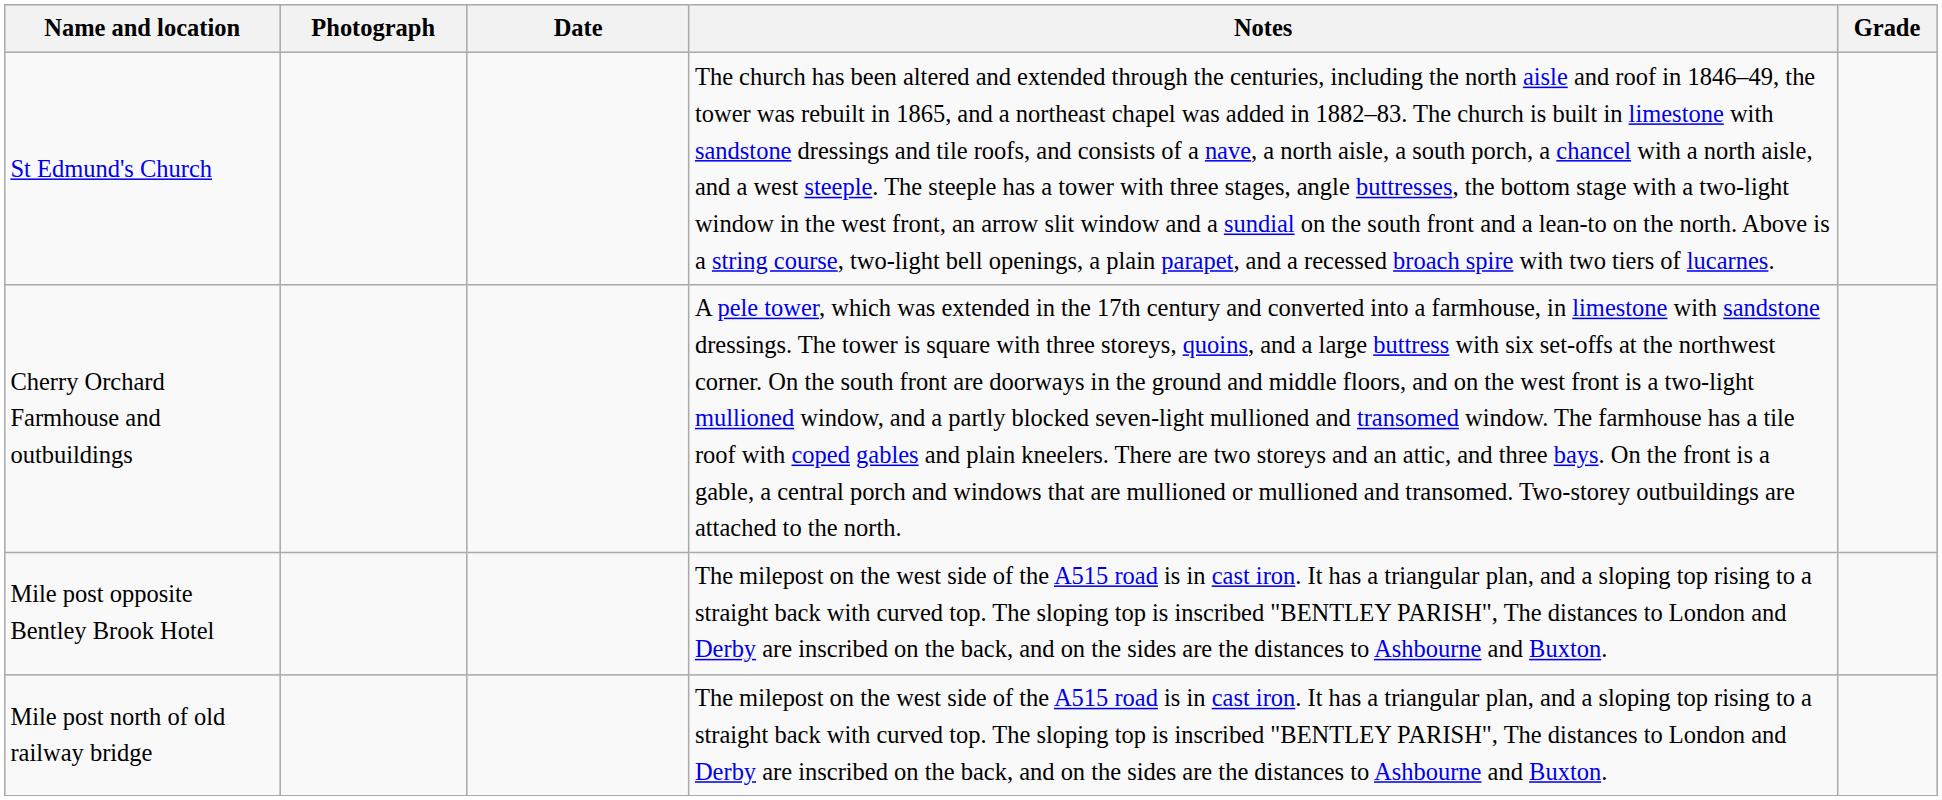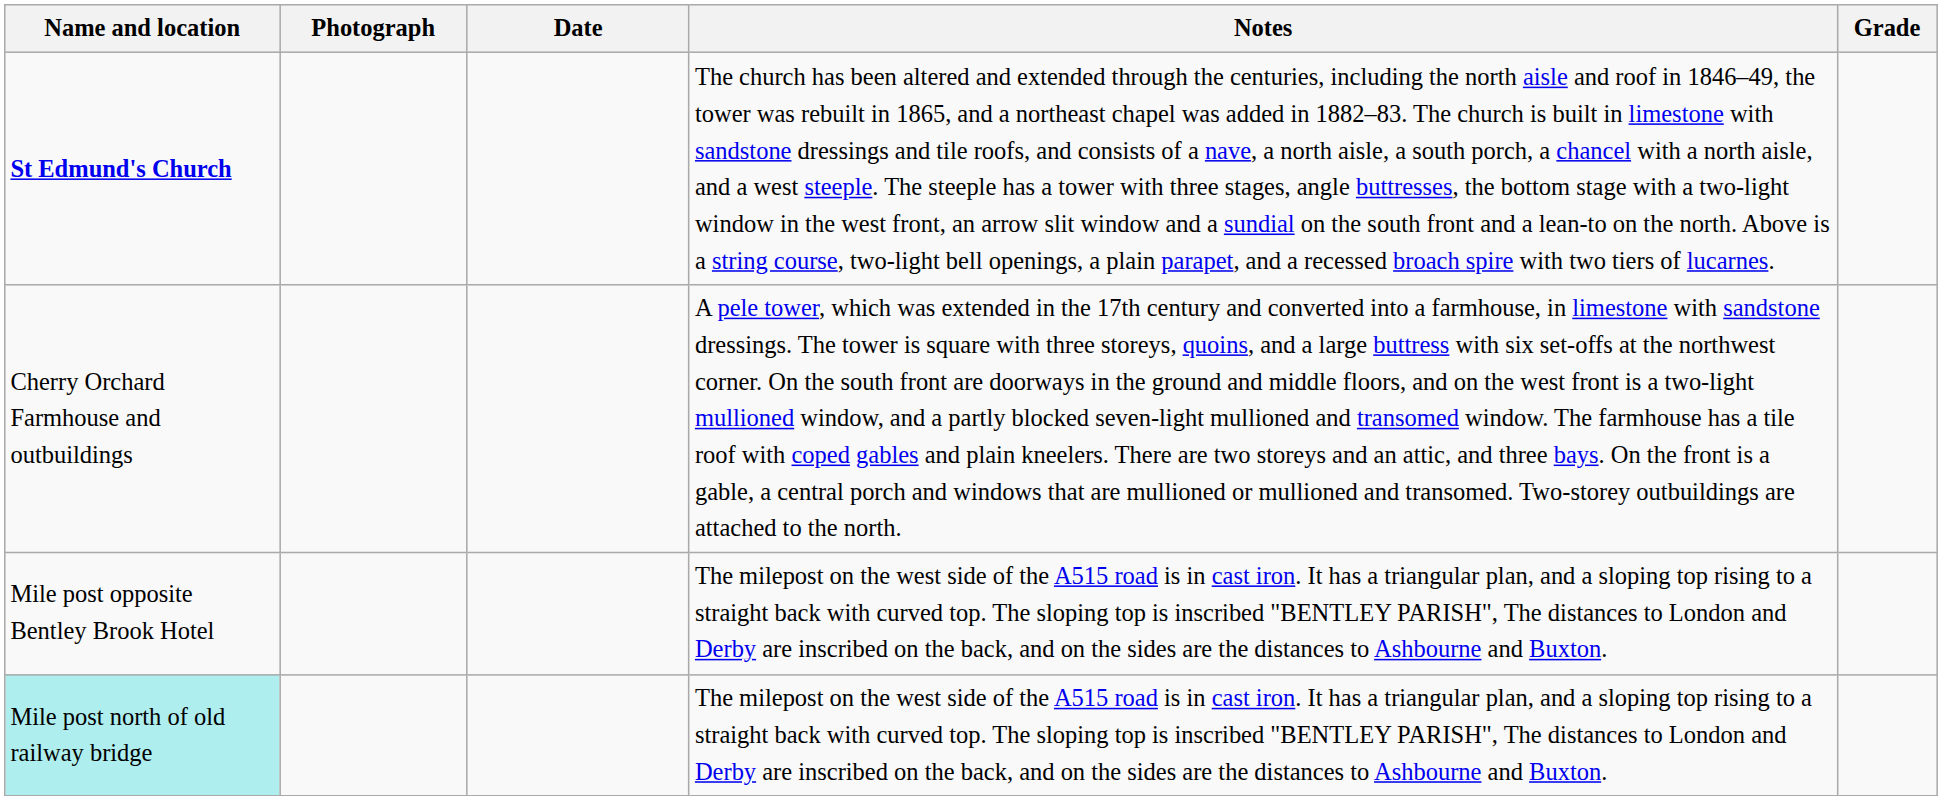St Edmund's Church | Name and location: normal -> bold
Mile post north of old railway bridge | Name and location: no background -> paleturquoise background
